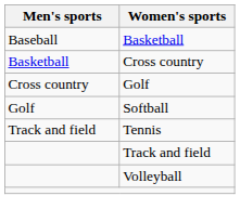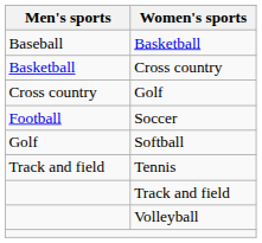+ row: Football | Soccer
